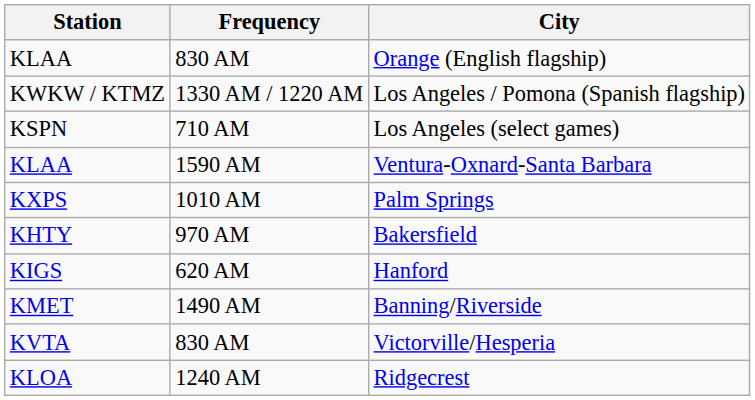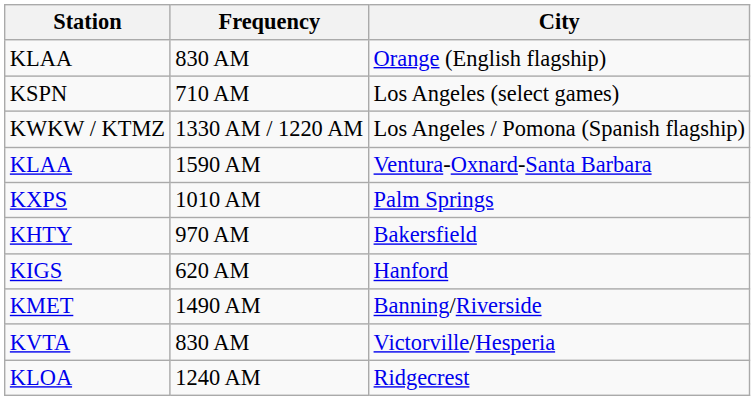rows swapped: Los Angeles / Pomona (Spanish flagship) <-> Los Angeles (select games)
